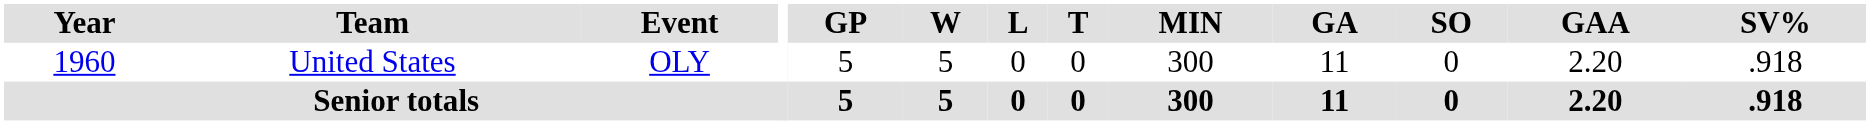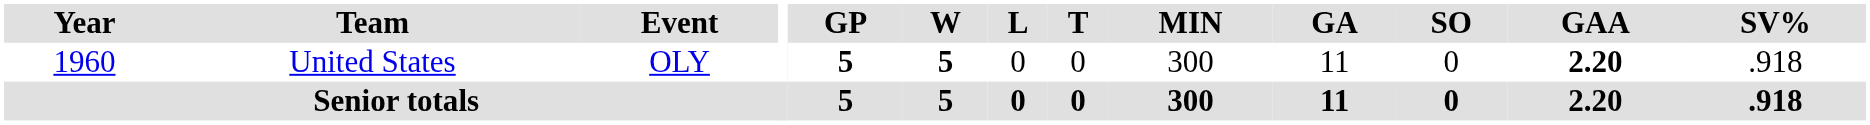United States | GP: normal -> bold
United States | W: normal -> bold
United States | GAA: normal -> bold
